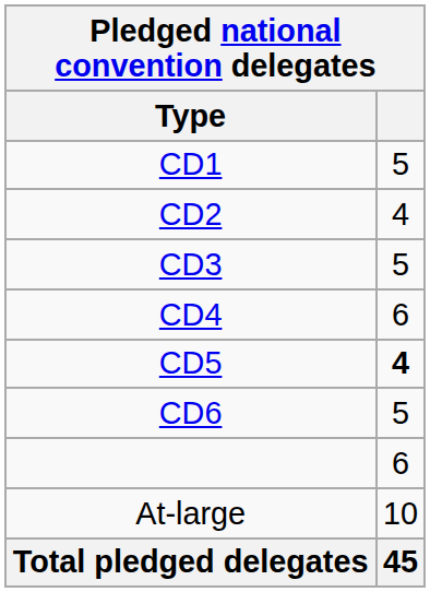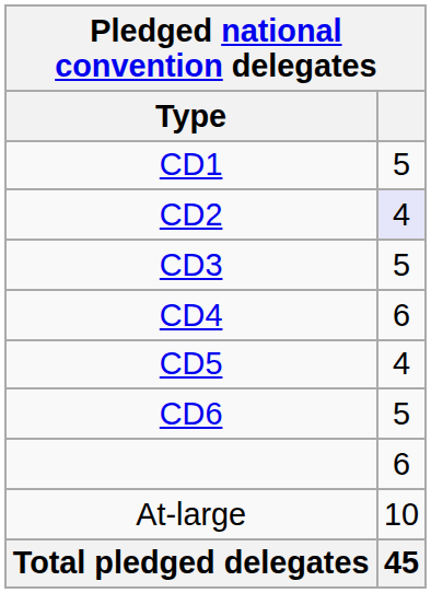CD2 | column 2: no background -> lavender background
CD5 | column 2: bold -> normal
